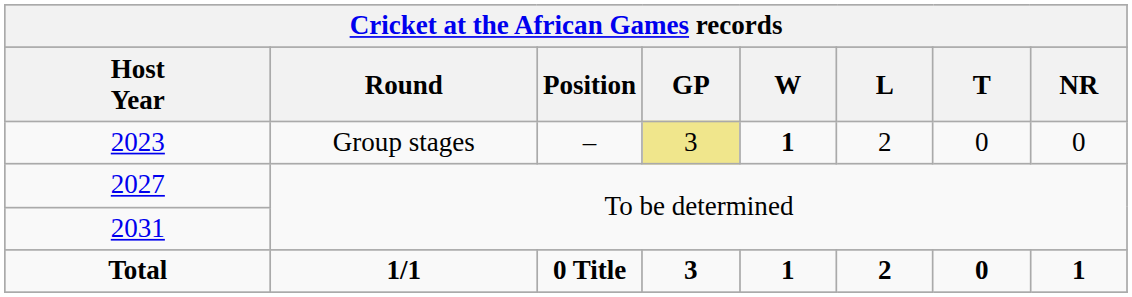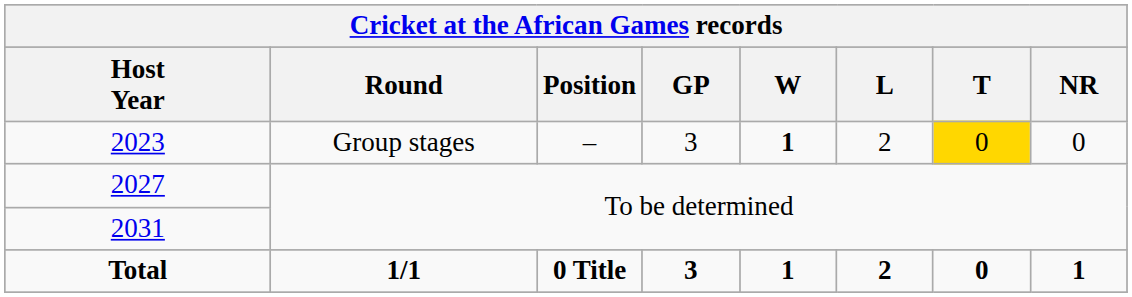2023 | GP: khaki background -> no background
2023 | T: no background -> gold background
